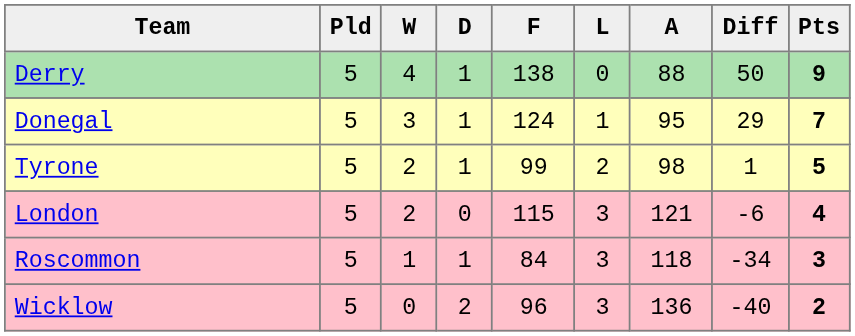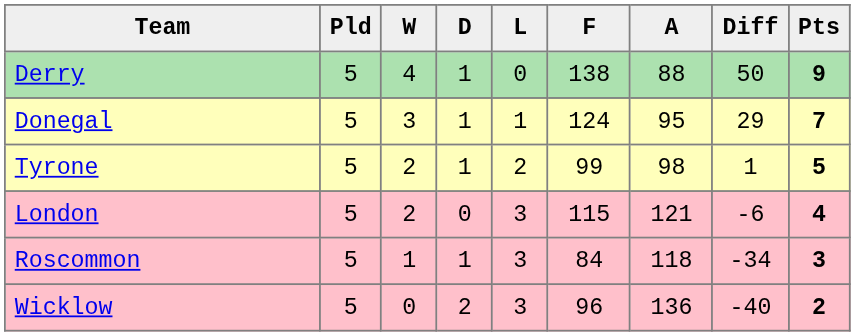columns swapped: L <-> F
